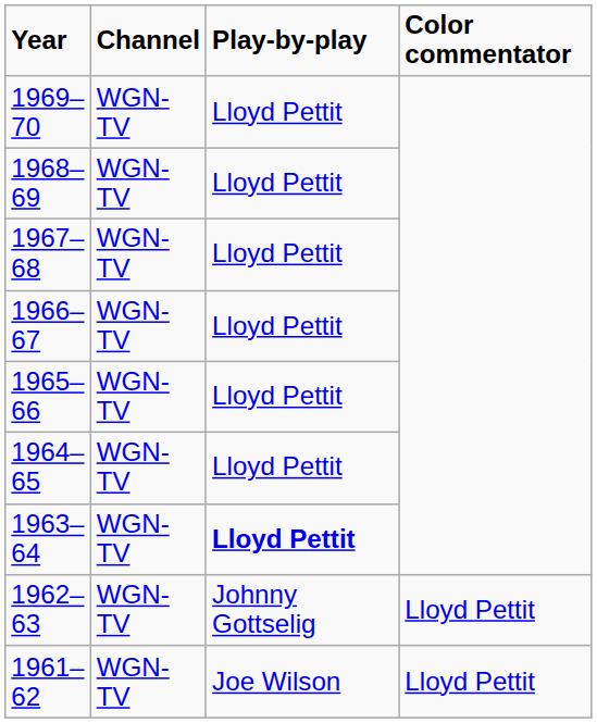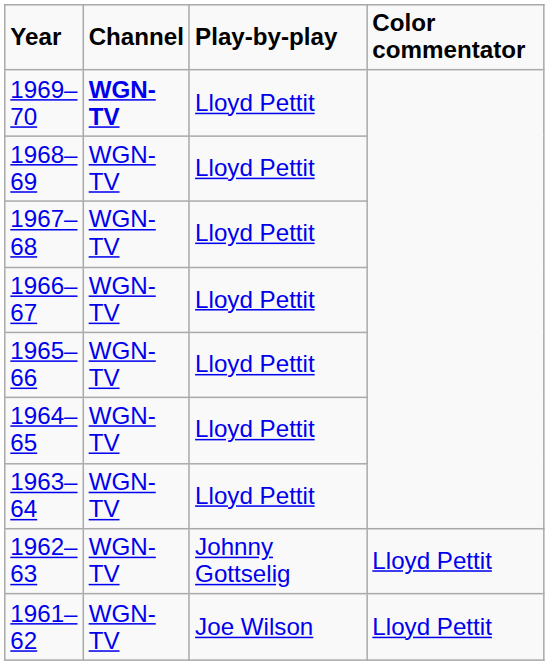1969–70 | Channel: normal -> bold
1963–64 | Play-by-play: bold -> normal
